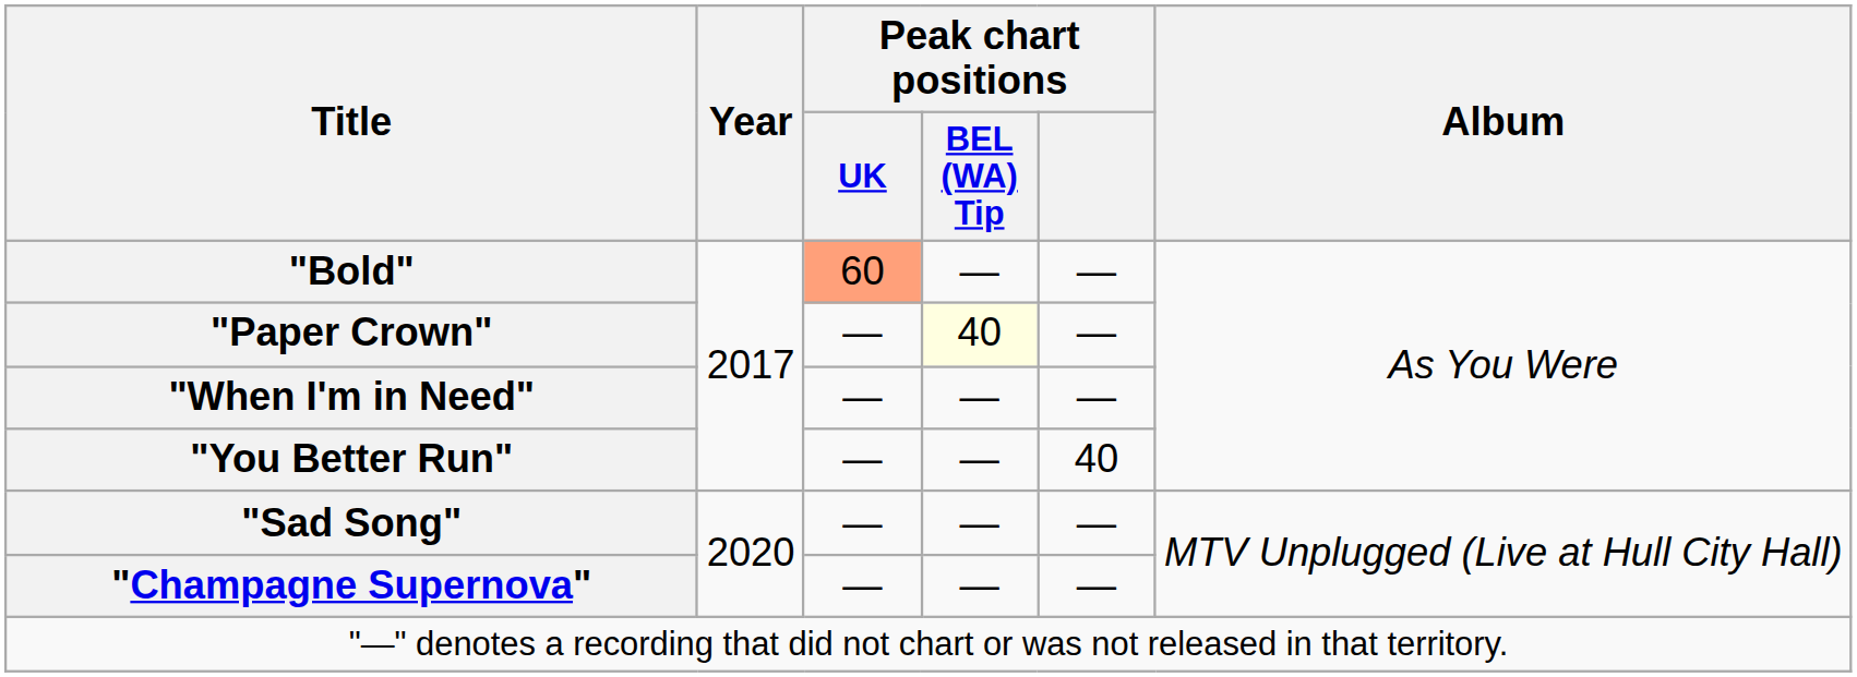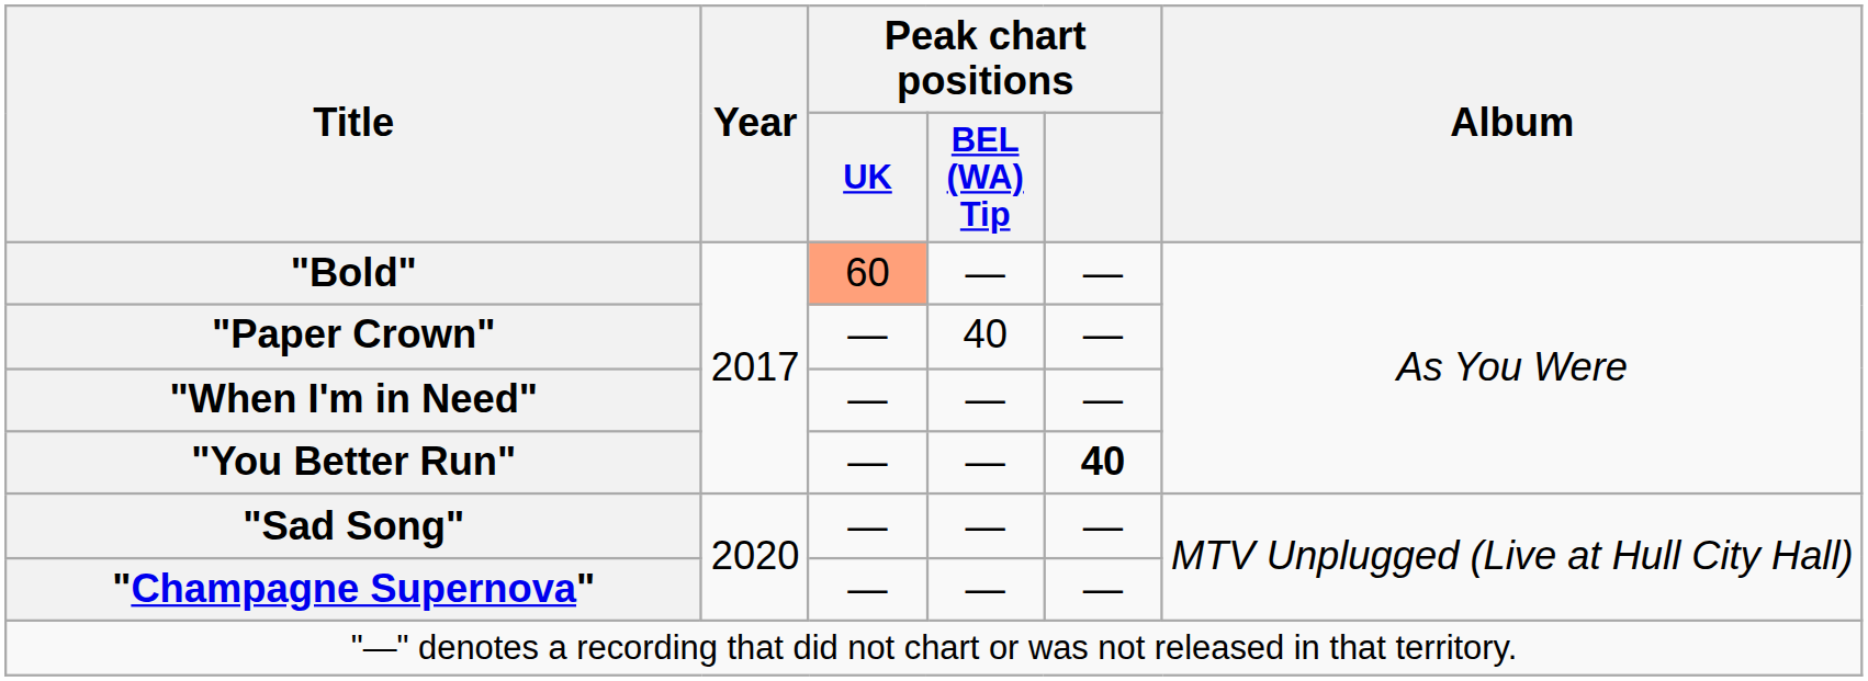"Paper Crown" | Peak chart positions / BEL (WA) Tip: lightyellow background -> no background
"You Better Run" | Peak chart positions: normal -> bold
